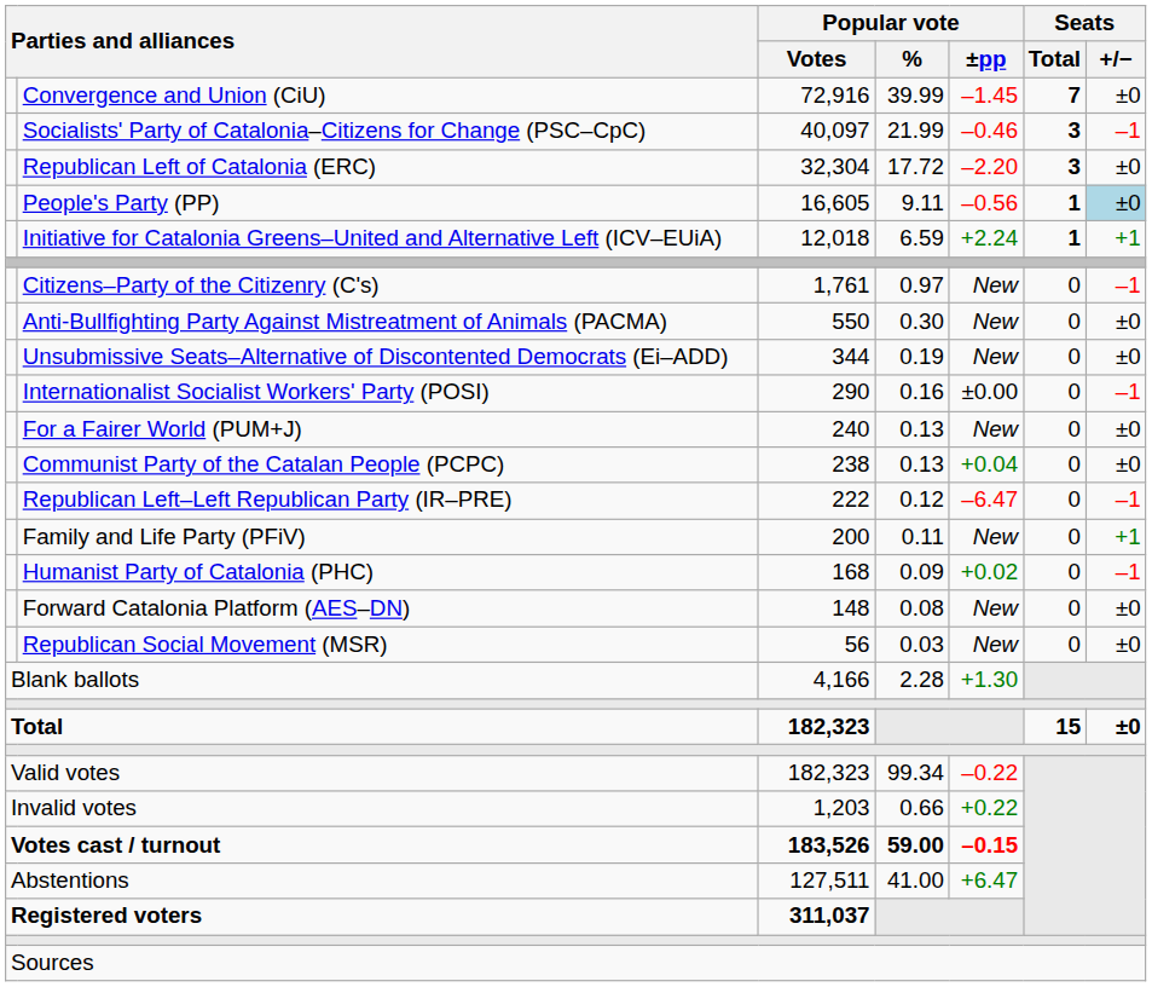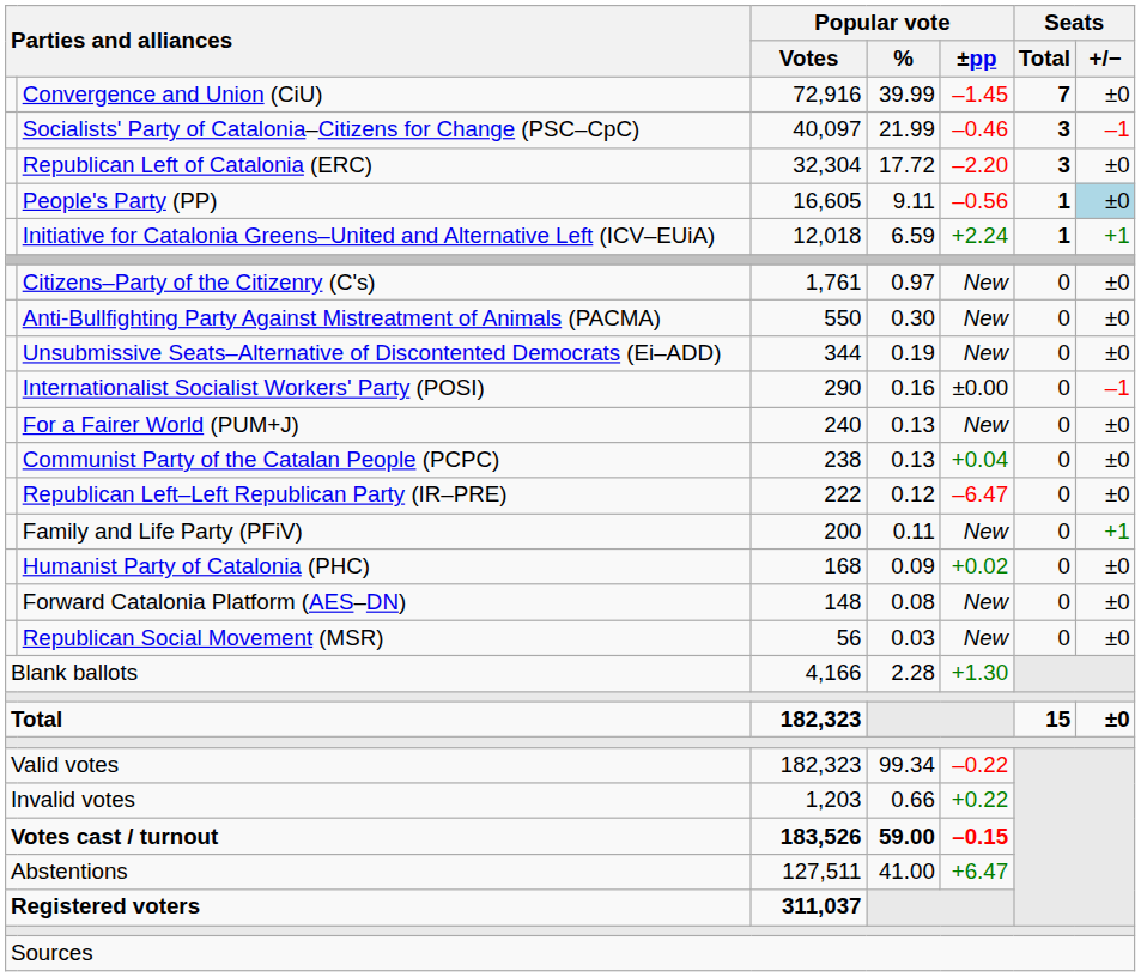Citizens–Party of the Citizenry (C's) | Seats / +/−: –1 -> ±0
Republican Left–Left Republican Party (IR–PRE) | Seats / +/−: –1 -> ±0
Humanist Party of Catalonia (PHC) | Seats / +/−: –1 -> ±0
